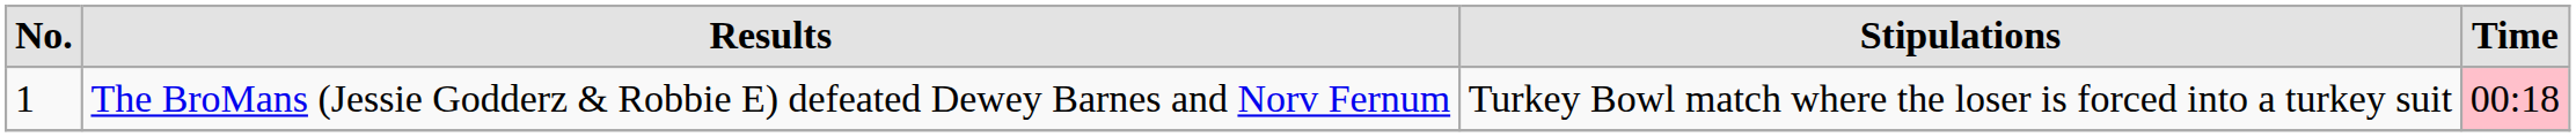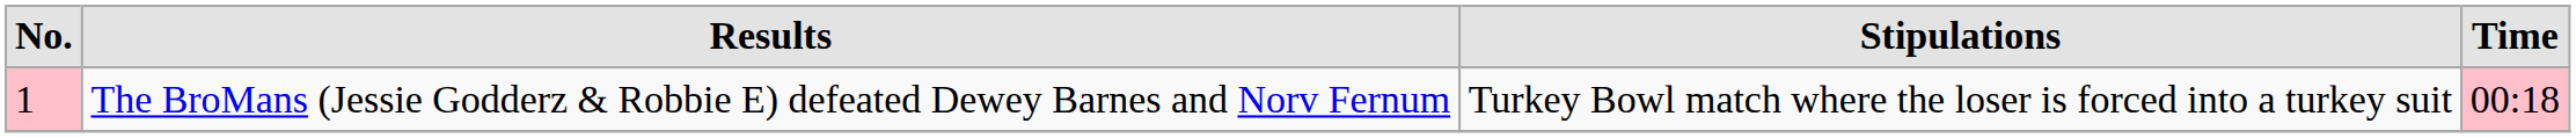row 2 | No.: no background -> pink background
